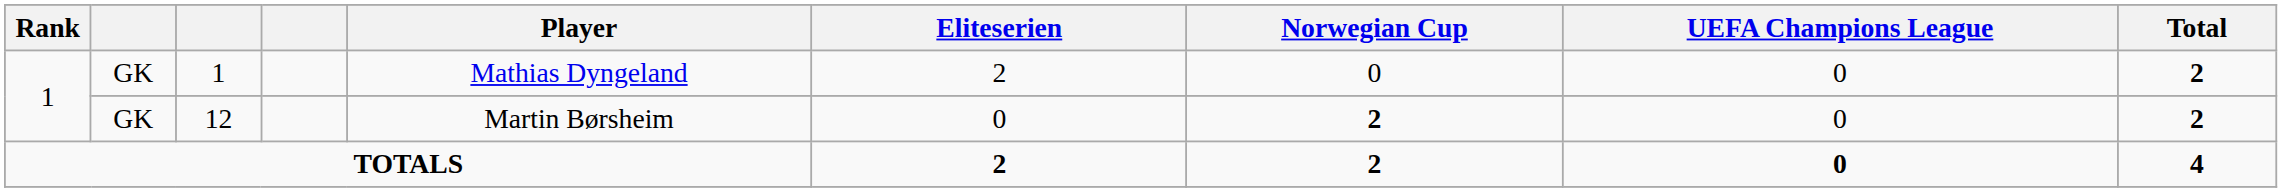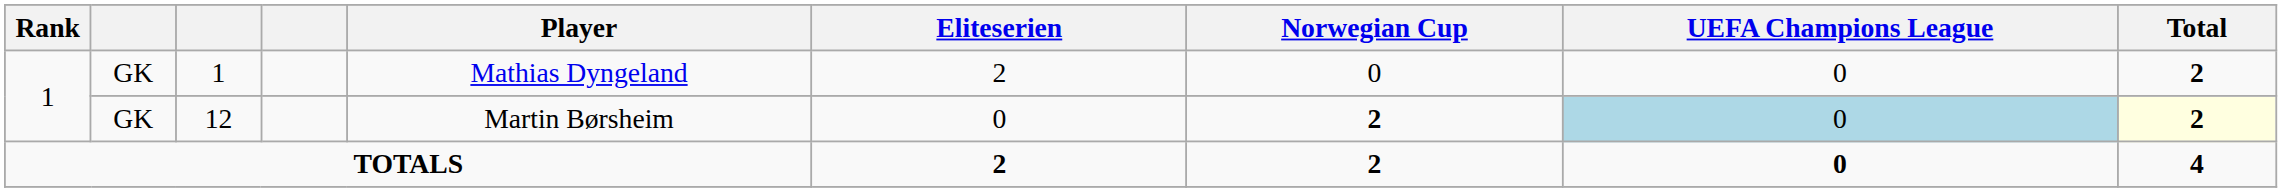12 | UEFA Champions League: no background -> lightblue background
12 | Total: no background -> lightyellow background
